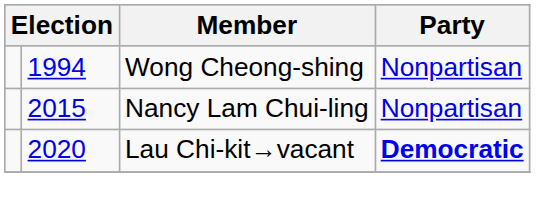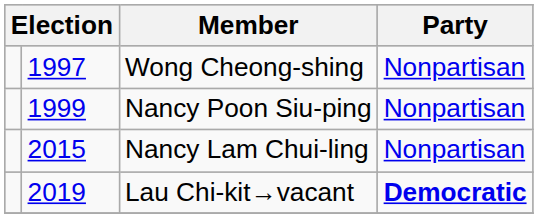Wong Cheong-shing | column 2: 1994 -> 1997
+ row: 1999 | Nancy Poon Siu-ping | Nonpartisan
Lau Chi-kit→vacant | column 2: 2020 -> 2019
